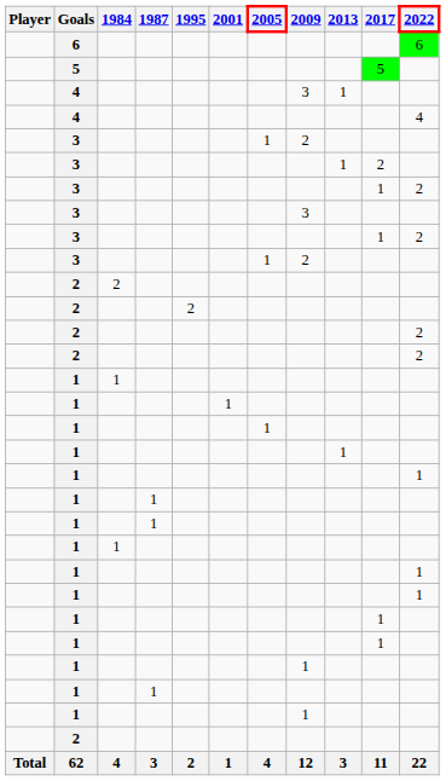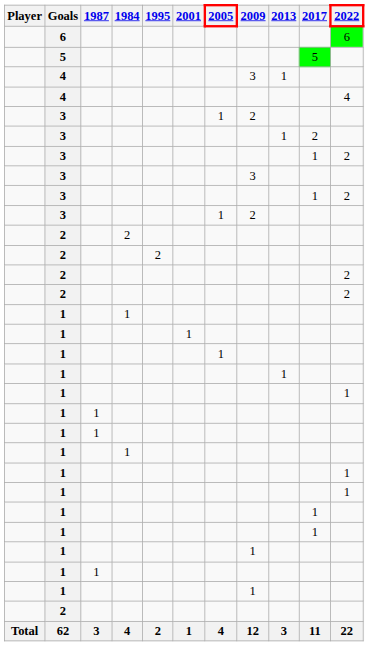columns swapped: 1984 <-> 1987
